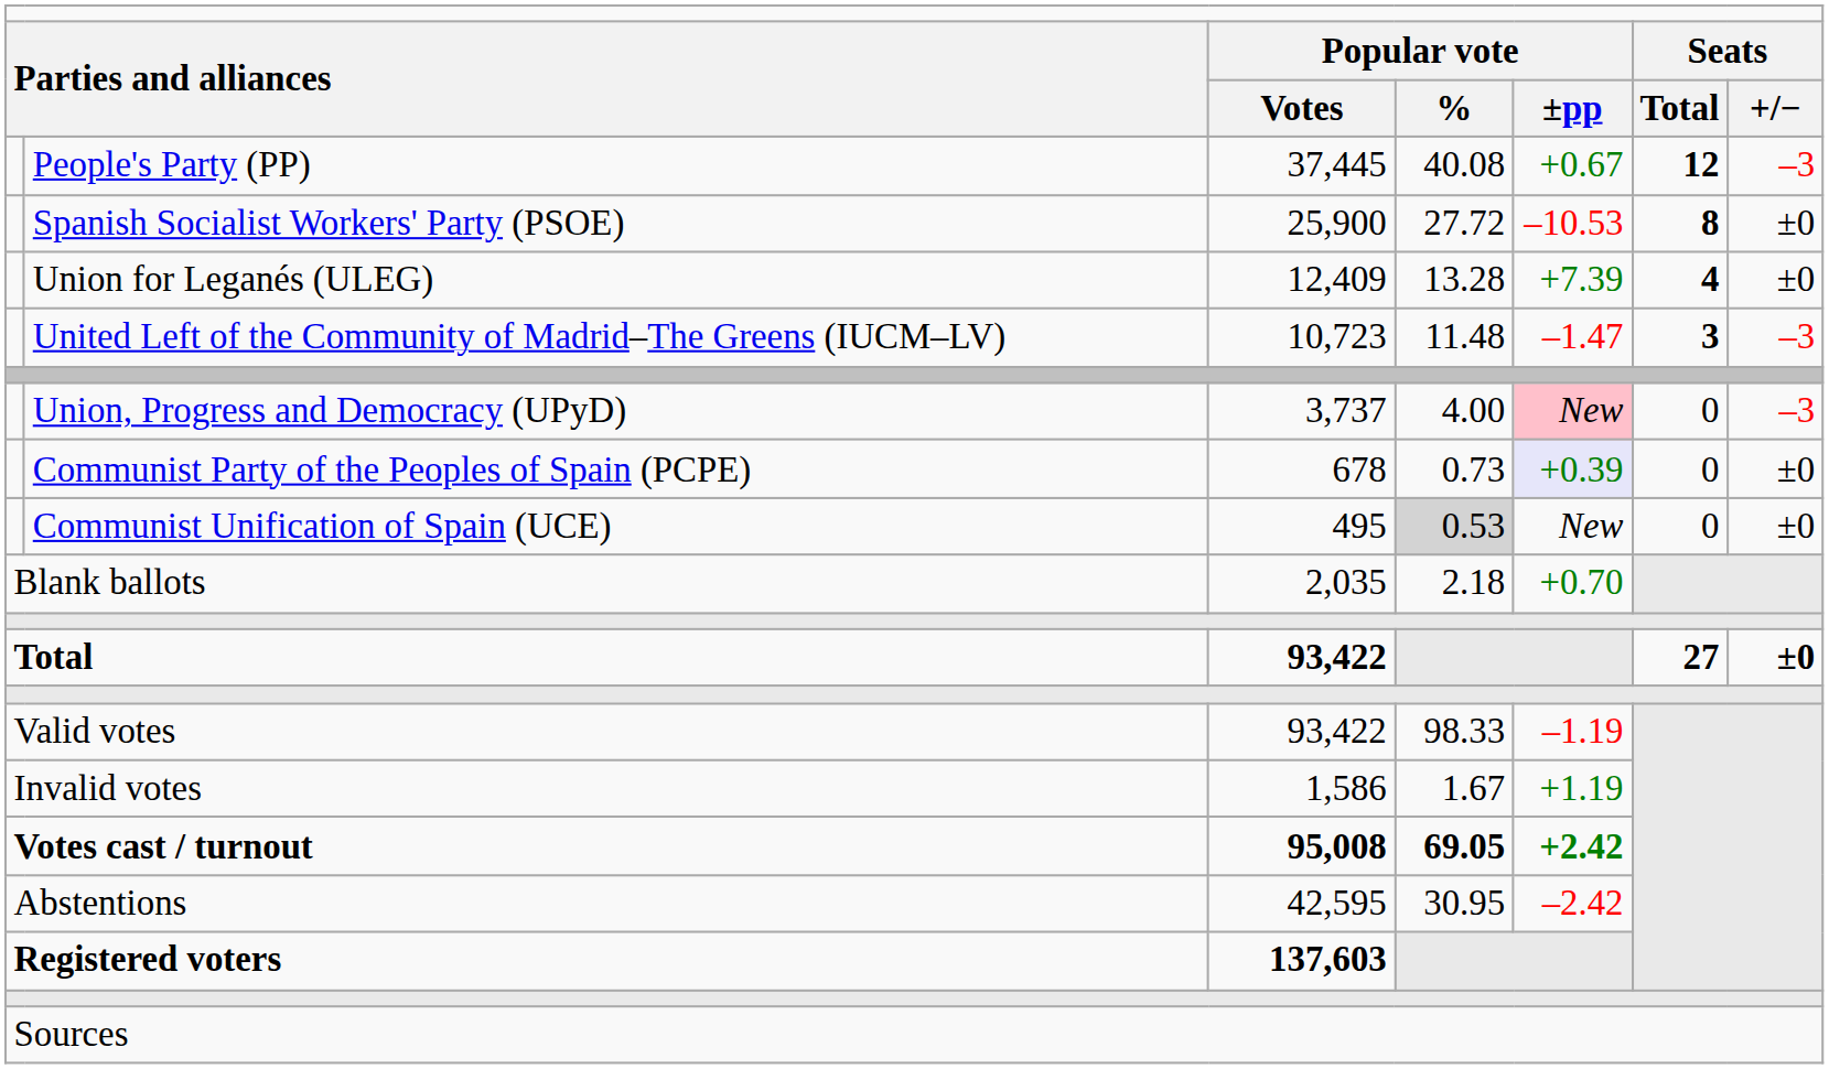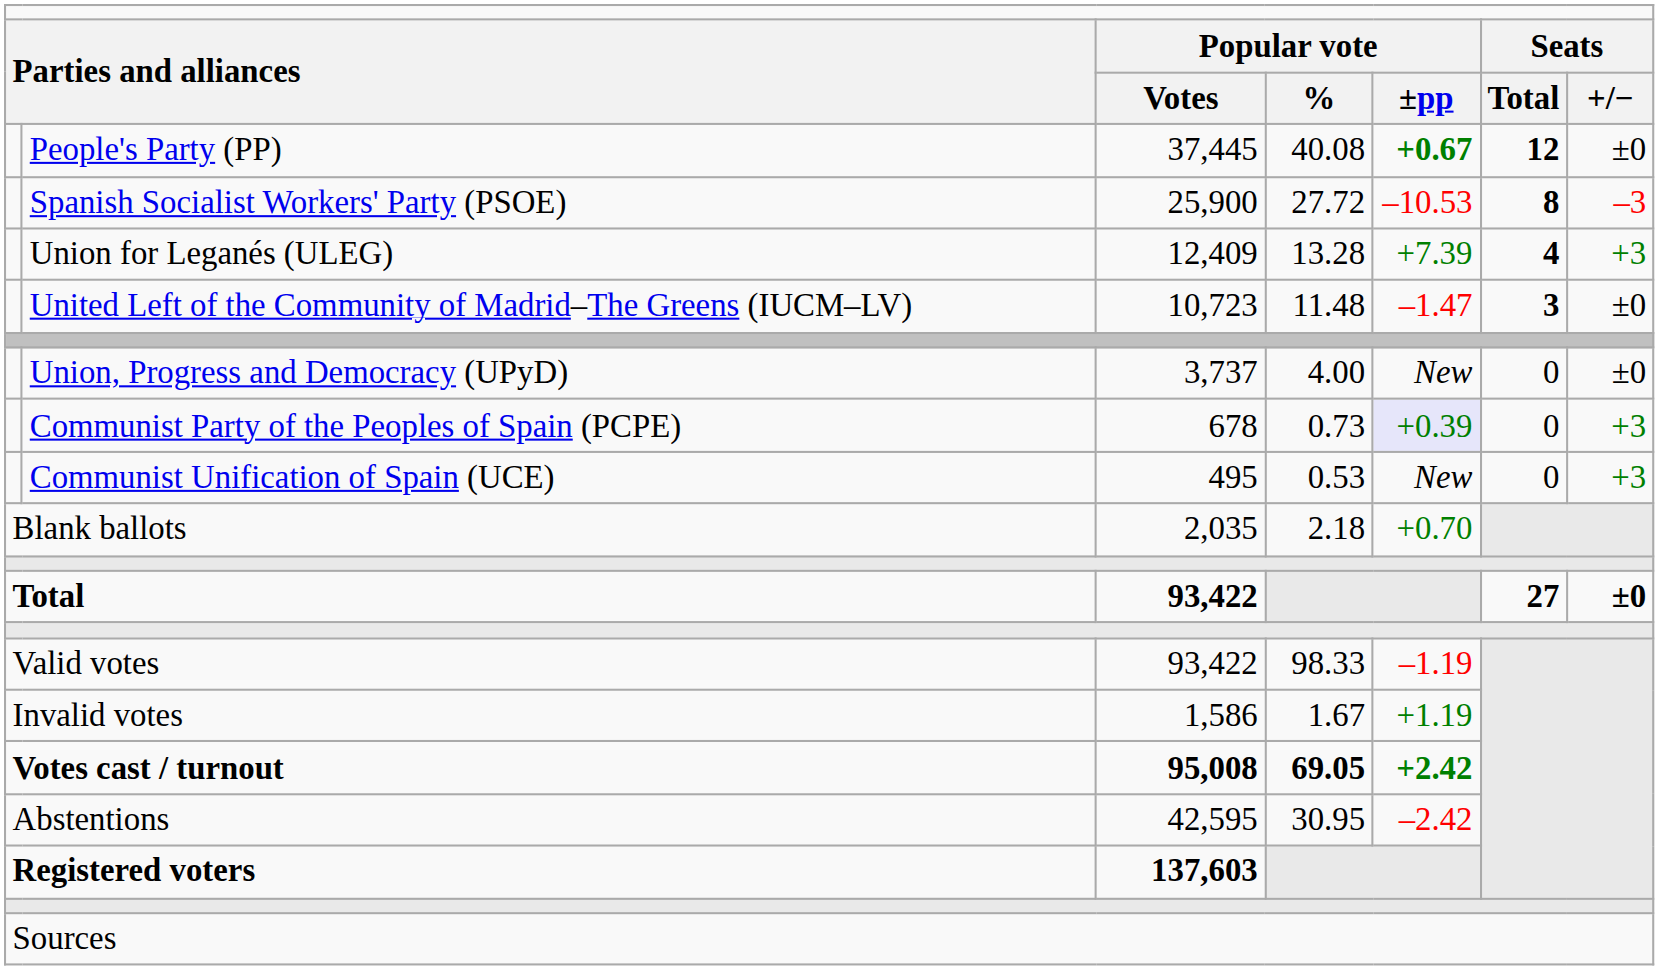People's Party (PP) | column 5: normal -> bold
People's Party (PP) | column 7: –3 -> ±0
Spanish Socialist Workers' Party (PSOE) | column 7: ±0 -> –3
Union for Leganés (ULEG) | column 7: ±0 -> +3
United Left of the Community of Madrid–The Greens (IUCM–LV) | column 7: –3 -> ±0
Union, Progress and Democracy (UPyD) | column 5: pink background -> no background
Union, Progress and Democracy (UPyD) | column 7: –3 -> ±0
Communist Party of the Peoples of Spain (PCPE) | column 7: ±0 -> +3
Communist Unification of Spain (UCE) | column 4: lightgrey background -> no background
Communist Unification of Spain (UCE) | column 7: ±0 -> +3
